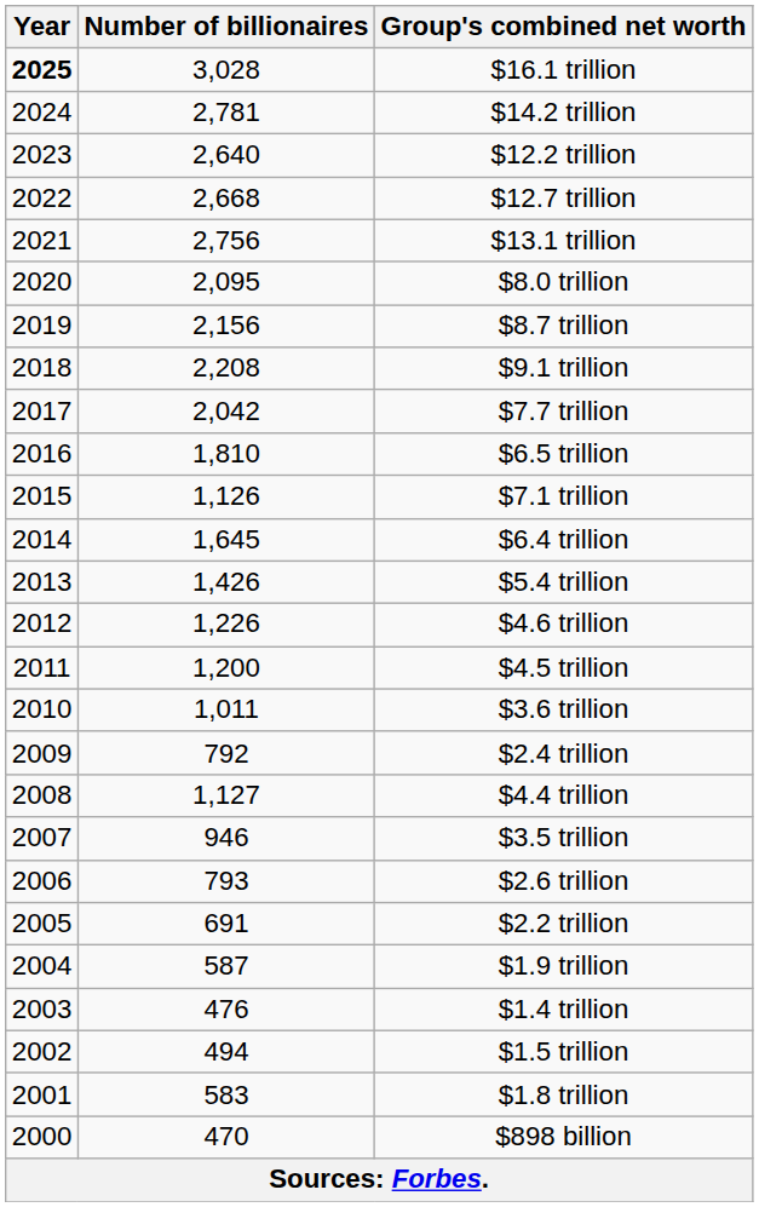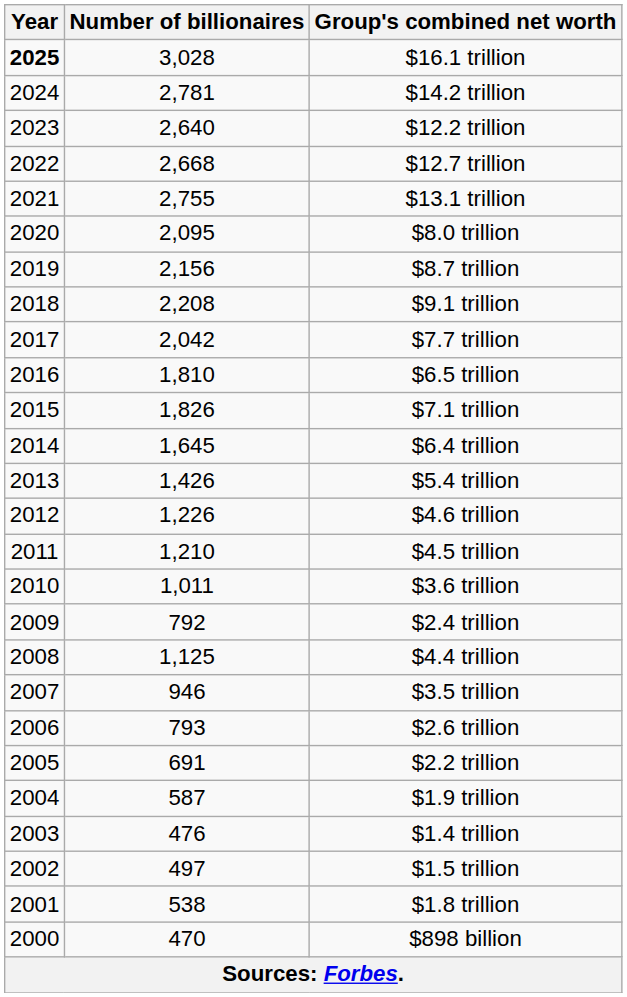$13.1 trillion | Number of billionaires: 2,756 -> 2,755
$7.1 trillion | Number of billionaires: 1,126 -> 1,826
$4.5 trillion | Number of billionaires: 1,200 -> 1,210
$4.4 trillion | Number of billionaires: 1,127 -> 1,125
$1.5 trillion | Number of billionaires: 494 -> 497
$1.8 trillion | Number of billionaires: 583 -> 538
